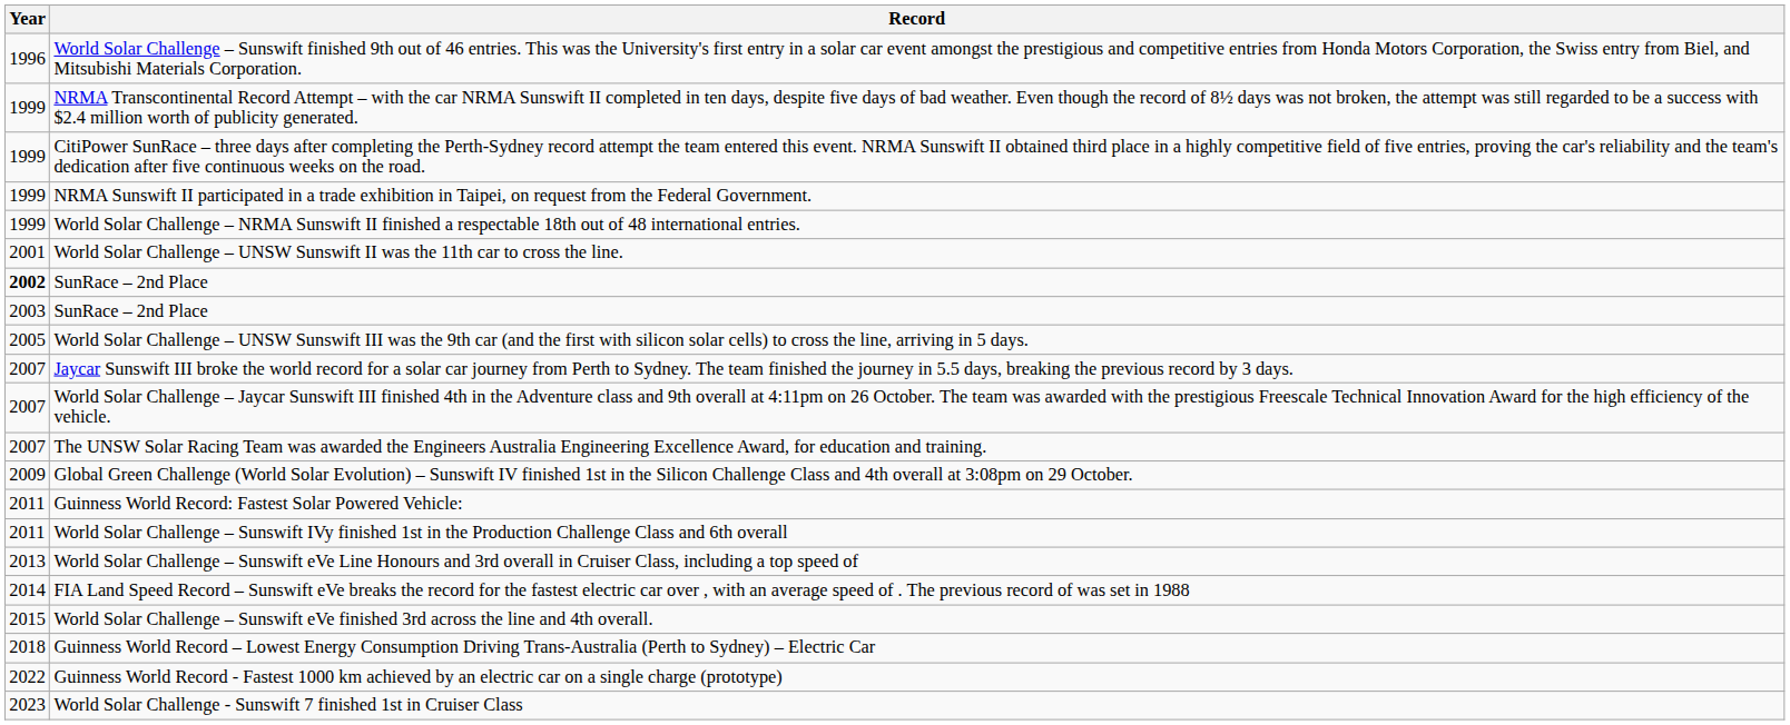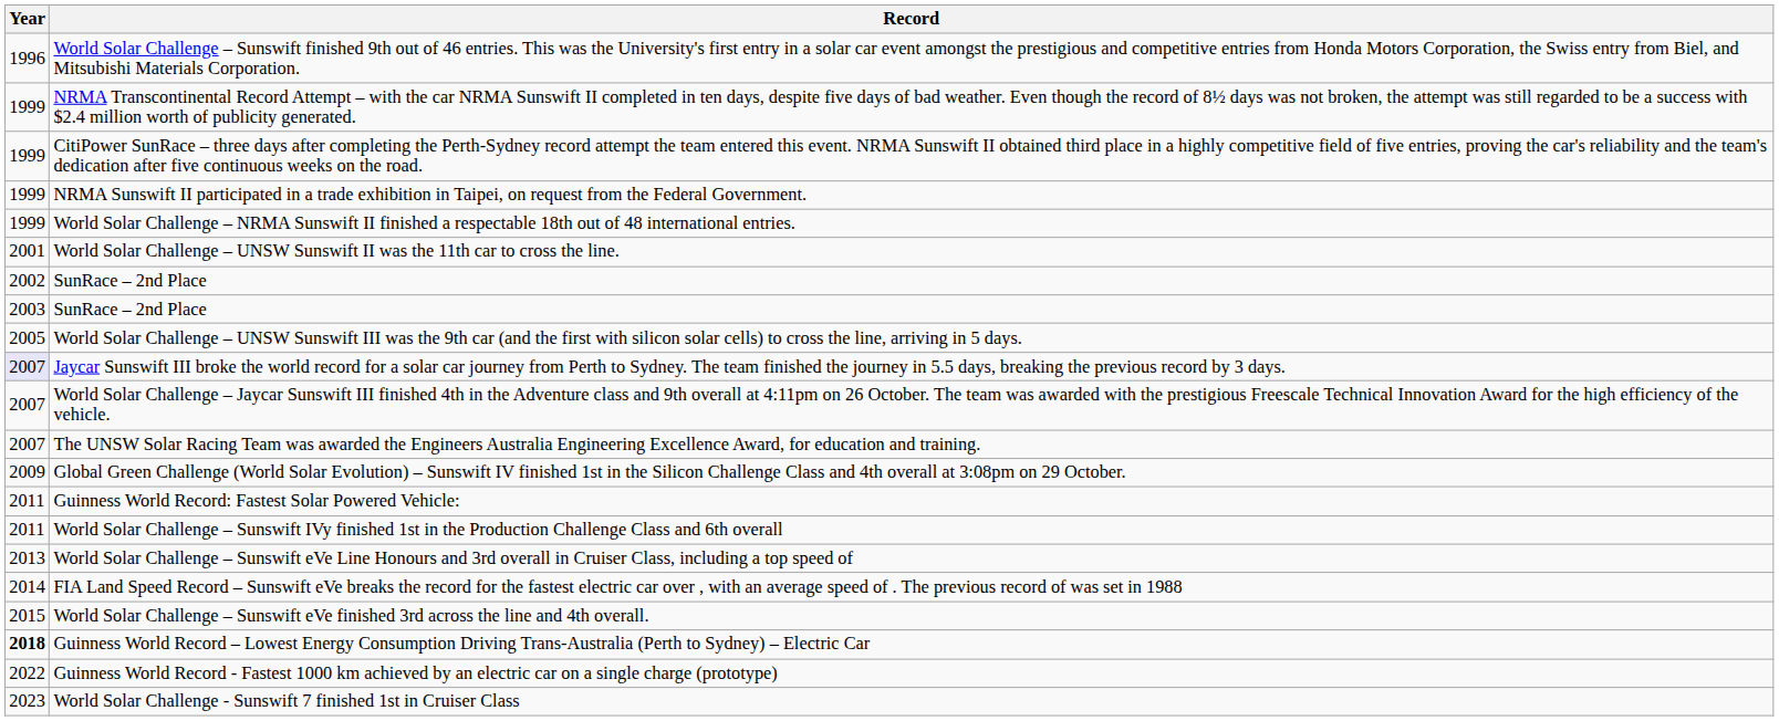row 8 | Year: bold -> normal
row 11 | Year: no background -> lavender background
row 20 | Year: normal -> bold
